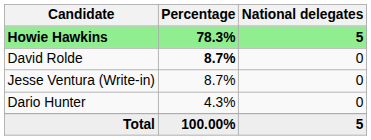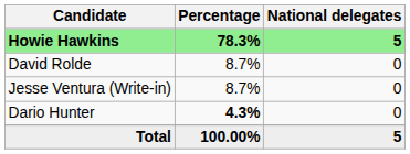David Rolde | Percentage: bold -> normal
Dario Hunter | Percentage: normal -> bold
